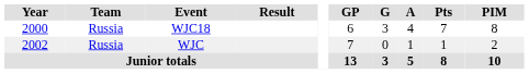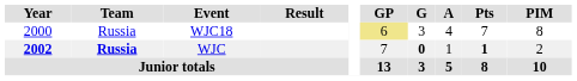WJC18 | GP: no background -> khaki background
WJC | Year: normal -> bold
WJC | Team: normal -> bold
WJC | G: normal -> bold
WJC | Pts: normal -> bold
